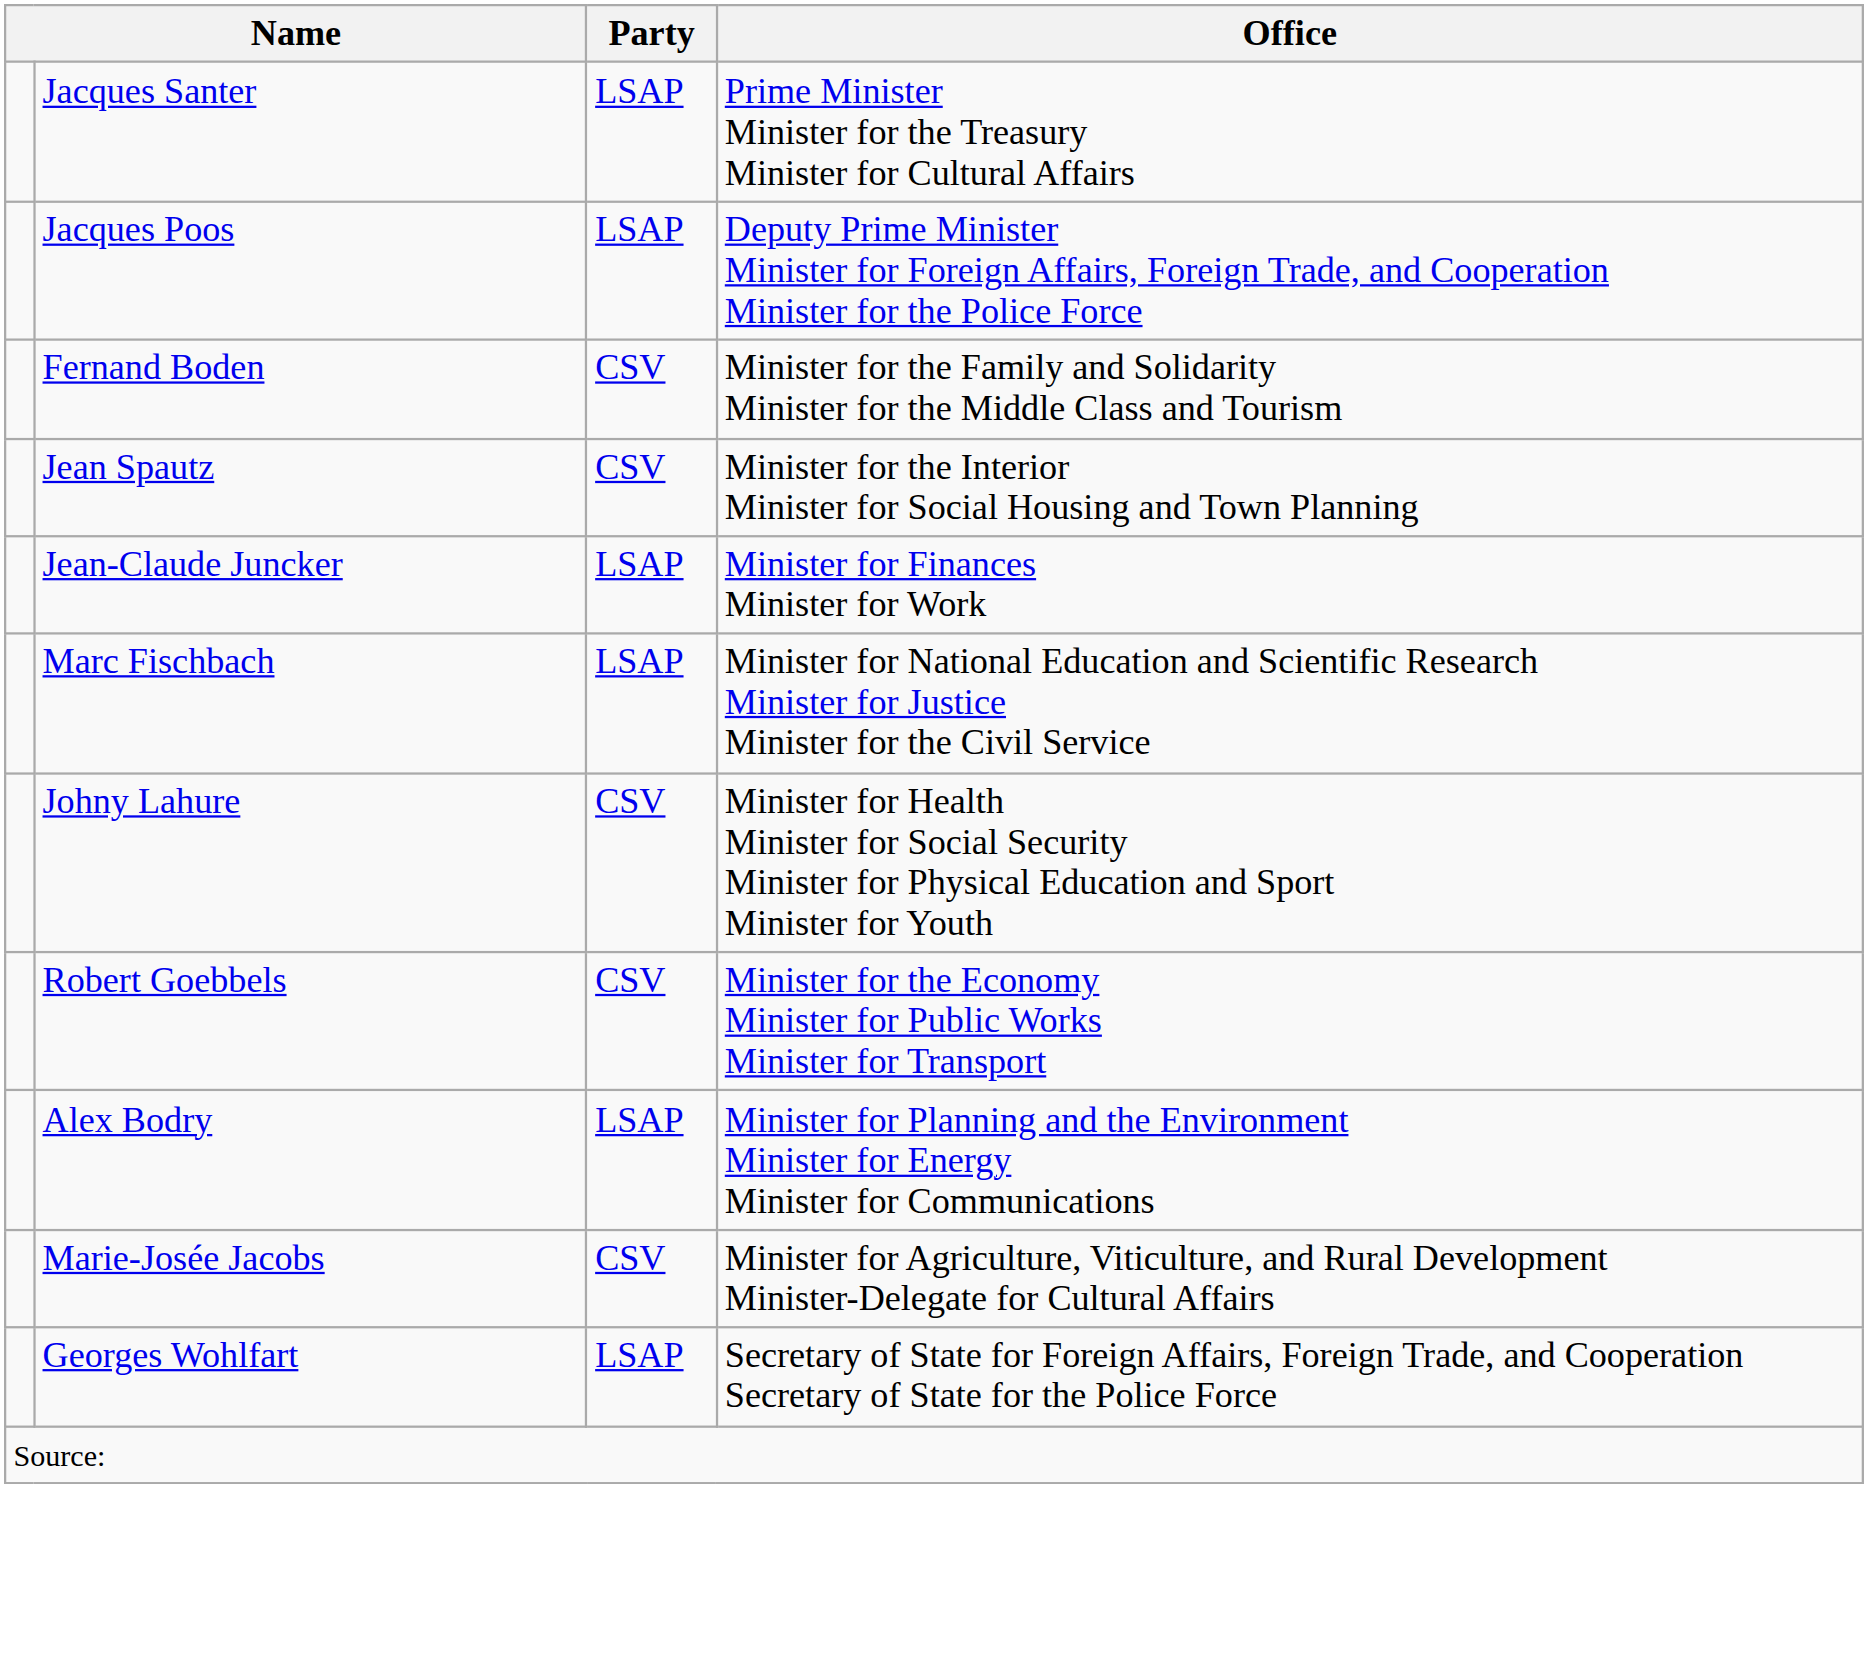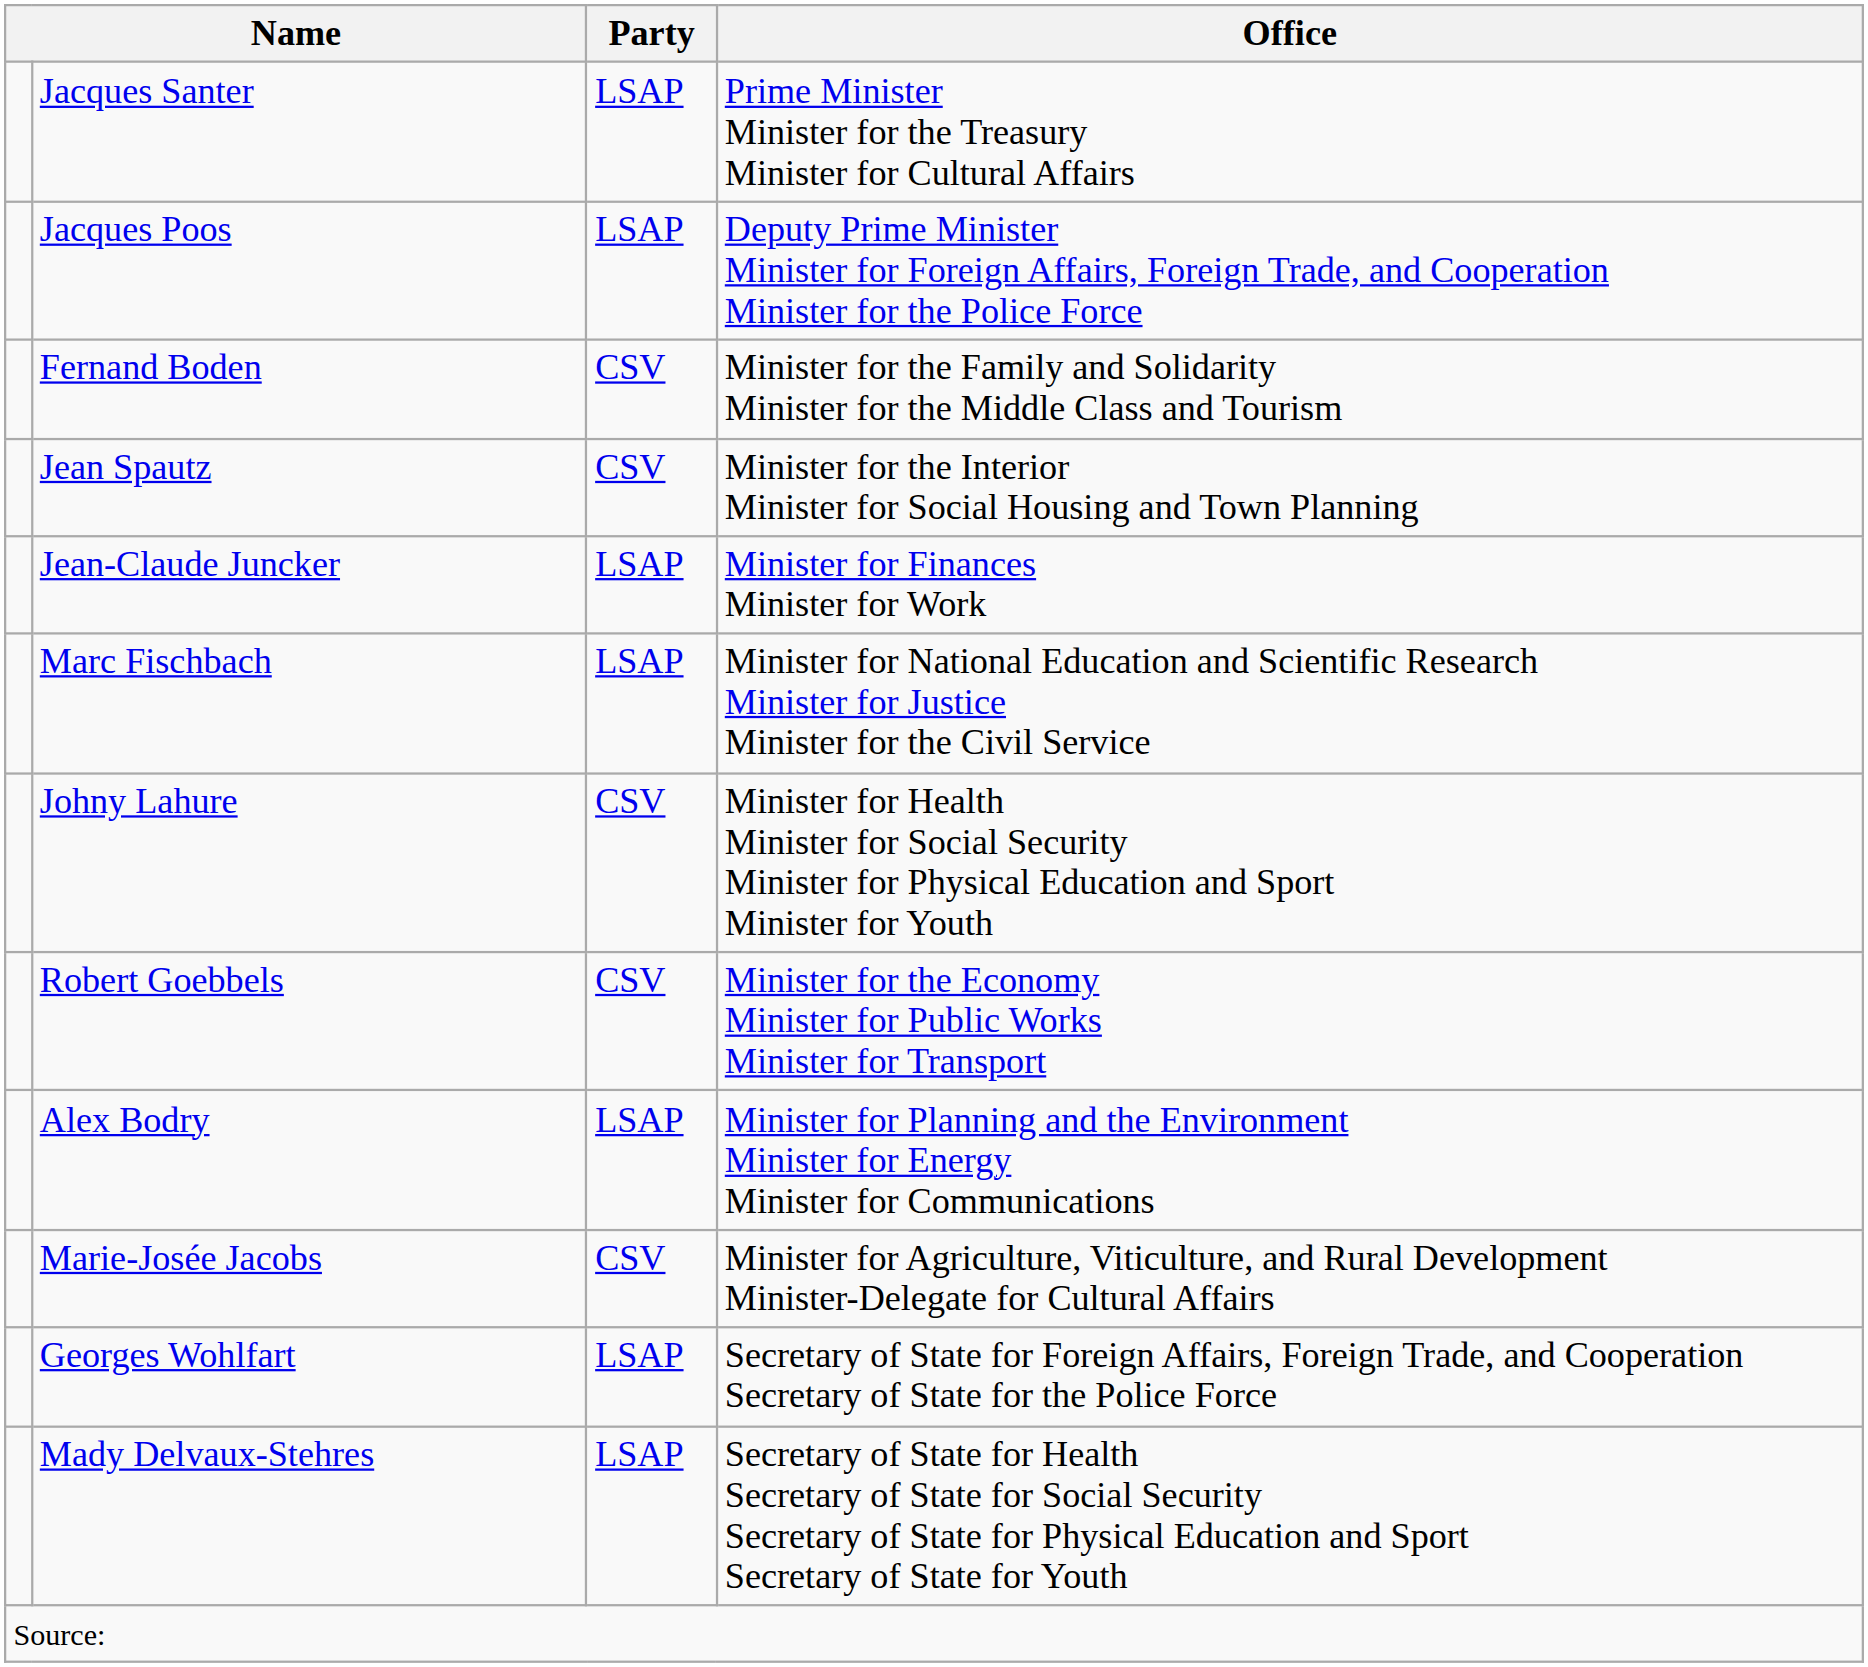+ row: Mady Delvaux-Stehres | LSAP | Secretary of State for Health Secretary of State for Social Security Secretary of State for Physical Education and Sport Secretary of State for Youth
